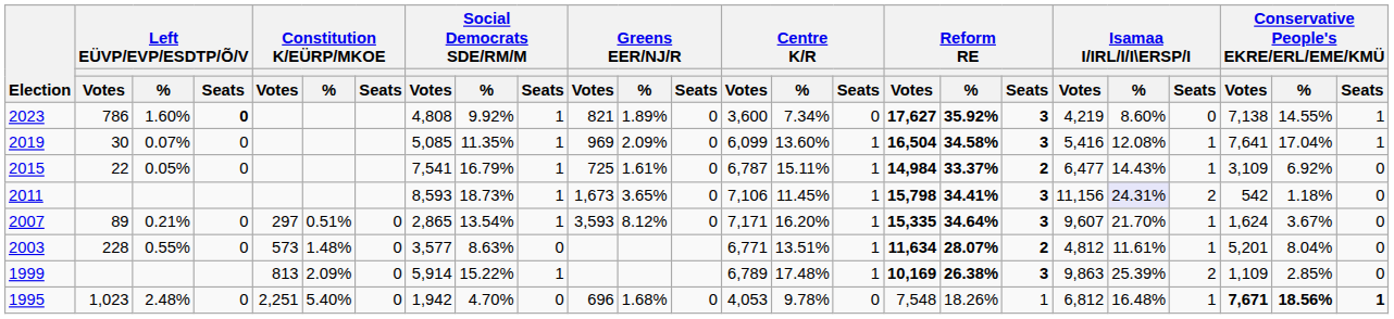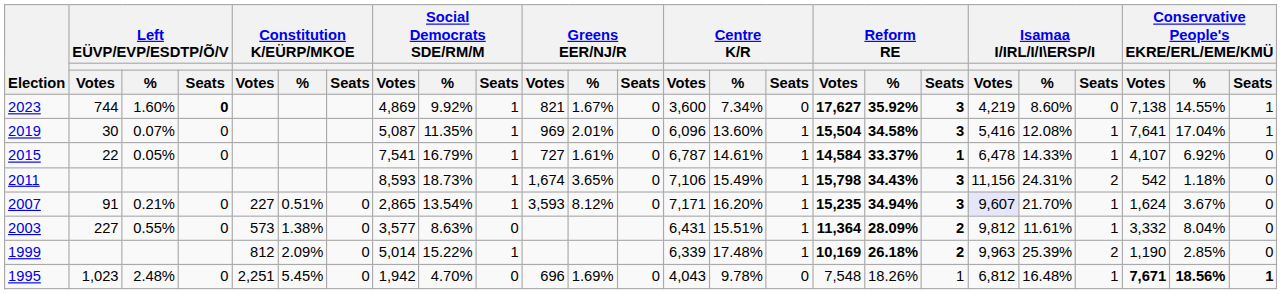2023 | Left EÜVP/EVP/ESDTP/Õ/V / Votes: 786 -> 744
2023 | Social Democrats SDE/RM/M / Votes: 4,808 -> 4,869
2023 | Greens EER/NJ/R / %: 1.89% -> 1.67%
2019 | Social Democrats SDE/RM/M / Votes: 5,085 -> 5,087
2019 | Greens EER/NJ/R / %: 2.09% -> 2.01%
2019 | Centre K/R / Votes: 6,099 -> 6,096
2019 | Reform RE / Votes: 16,504 -> 15,504
2015 | Greens EER/NJ/R / Votes: 725 -> 727
2015 | Centre K/R / %: 15.11% -> 14.61%
2015 | Reform RE / Votes: 14,984 -> 14,584
2015 | Reform RE / Seats: 2 -> 1
2015 | Isamaa I/IRL/I/I\ERSP/I / Votes: 6,477 -> 6,478
2015 | Isamaa I/IRL/I/I\ERSP/I / %: 14.43% -> 14.33%
2015 | Conservative People's EKRE/ERL/EME/KMÜ / Votes: 3,109 -> 4,107
2011 | Greens EER/NJ/R / Votes: 1,673 -> 1,674
2011 | Centre K/R / %: 11.45% -> 15.49%
2011 | Reform RE / %: 34.41% -> 34.43%
2011 | Isamaa I/IRL/I/I\ERSP/I / %: lavender background -> no background
2007 | Left EÜVP/EVP/ESDTP/Õ/V / Votes: 89 -> 91
2007 | Constitution K/EÜRP/MKOE / Votes: 297 -> 227
2007 | Reform RE / Votes: 15,335 -> 15,235
2007 | Reform RE / %: 34.64% -> 34.94%
2007 | Isamaa I/IRL/I/I\ERSP/I / Votes: no background -> lavender background
2003 | Left EÜVP/EVP/ESDTP/Õ/V / Votes: 228 -> 227
2003 | Constitution K/EÜRP/MKOE / %: 1.48% -> 1.38%
2003 | Centre K/R / Votes: 6,771 -> 6,431
2003 | Centre K/R / %: 13.51% -> 15.51%
2003 | Reform RE / Votes: 11,634 -> 11,364
2003 | Reform RE / %: 28.07% -> 28.09%
2003 | Isamaa I/IRL/I/I\ERSP/I / Votes: 4,812 -> 9,812
2003 | Conservative People's EKRE/ERL/EME/KMÜ / Votes: 5,201 -> 3,332
1999 | Constitution K/EÜRP/MKOE / Votes: 813 -> 812
1999 | Social Democrats SDE/RM/M / Votes: 5,914 -> 5,014
1999 | Centre K/R / Votes: 6,789 -> 6,339
1999 | Reform RE / %: 26.38% -> 26.18%
1999 | Reform RE / Seats: 3 -> 2
1999 | Isamaa I/IRL/I/I\ERSP/I / Votes: 9,863 -> 9,963
1999 | Conservative People's EKRE/ERL/EME/KMÜ / Votes: 1,109 -> 1,190
1995 | Constitution K/EÜRP/MKOE / %: 5.40% -> 5.45%
1995 | Greens EER/NJ/R / %: 1.68% -> 1.69%
1995 | Centre K/R / Votes: 4,053 -> 4,043
